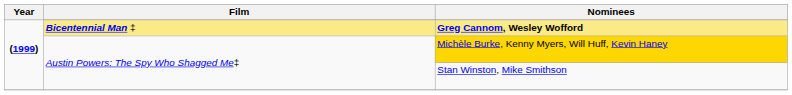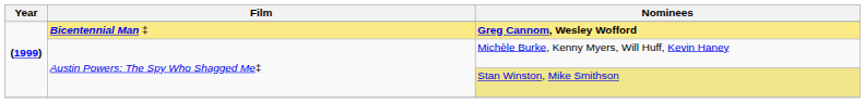Michèle Burke, Kenny Myers, Will Huff, Kevin Haney | Nominees: gold background -> no background
Stan Winston, Mike Smithson | Nominees: no background -> khaki background
